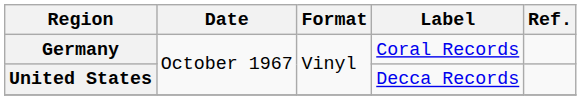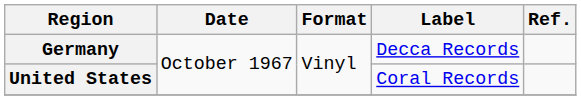Germany | Label: Coral Records -> Decca Records
United States | Label: Decca Records -> Coral Records
